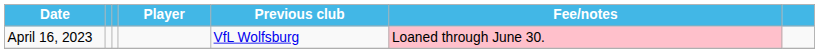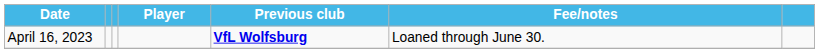April 16, 2023 | Previous club: normal -> bold
April 16, 2023 | Fee/notes: pink background -> no background
